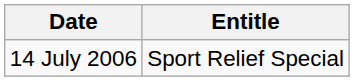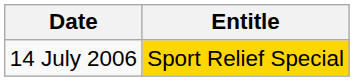14 July 2006 | Entitle: no background -> gold background
